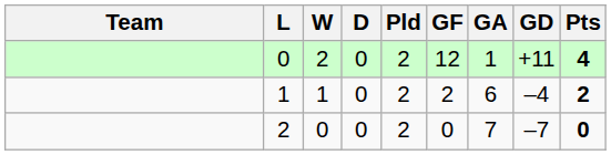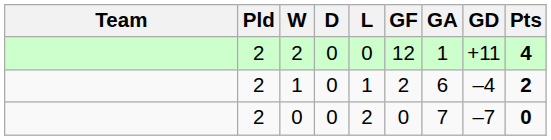columns swapped: Pld <-> L
